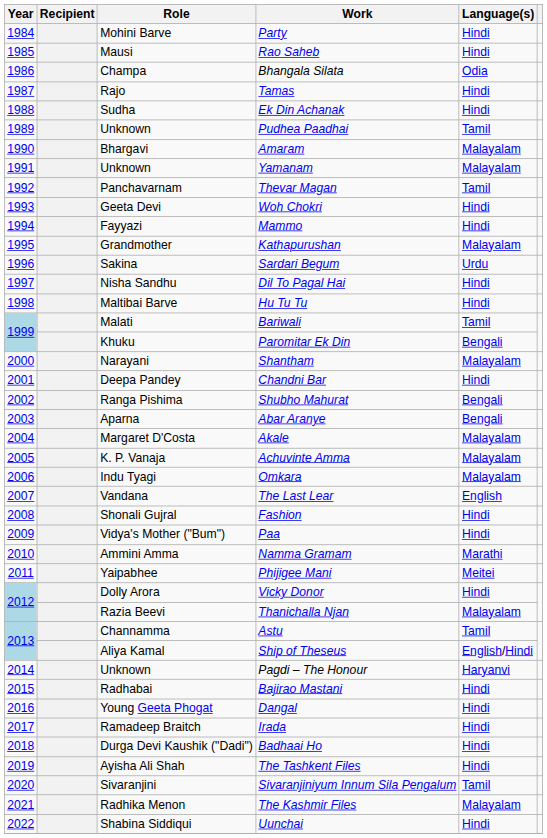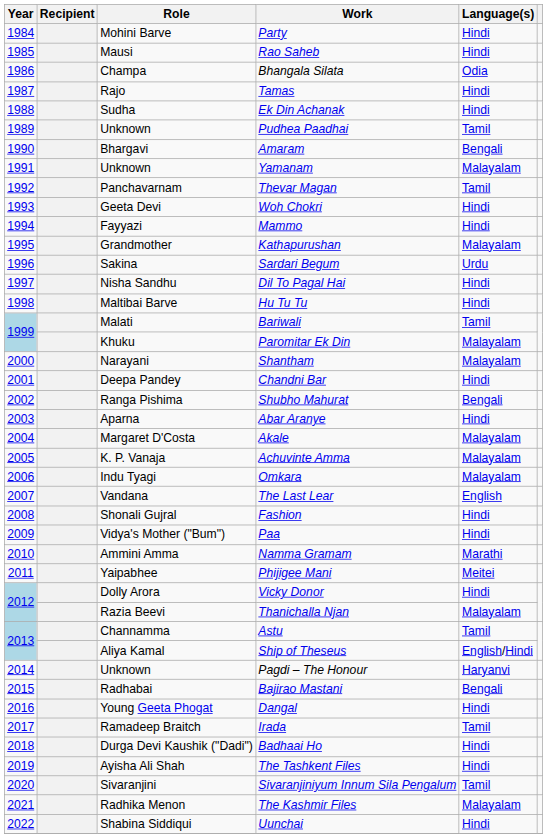Amaram | Language(s): Malayalam -> Bengali
Paromitar Ek Din | Language(s): Bengali -> Malayalam
Abar Aranye | Language(s): Bengali -> Hindi
Bajirao Mastani | Language(s): Hindi -> Bengali
Irada | Language(s): Hindi -> Tamil
